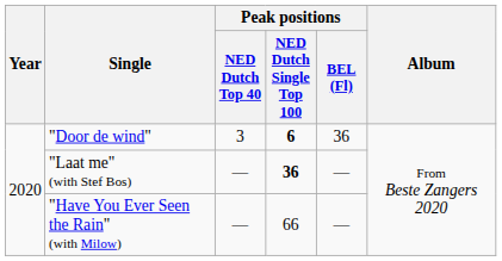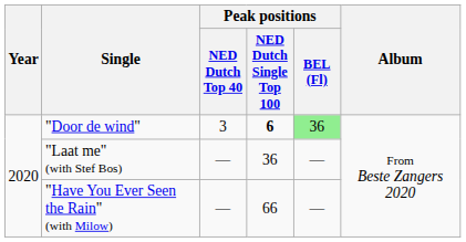"Door de wind" | Peak positions / BEL (Fl): no background -> lightgreen background
"Laat me" (with Stef Bos) | Peak positions / NED Dutch Single Top 100: bold -> normal
